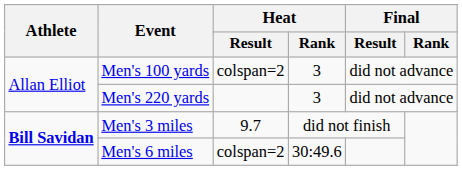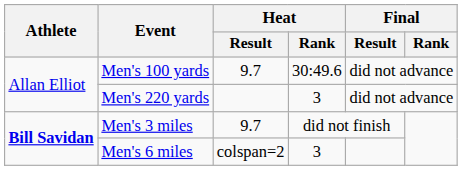Men's 100 yards | Heat / Result: colspan=2 -> 9.7
Men's 100 yards | Heat / Rank: 3 -> 30:49.6
Men's 6 miles | Heat / Rank: 30:49.6 -> 3
